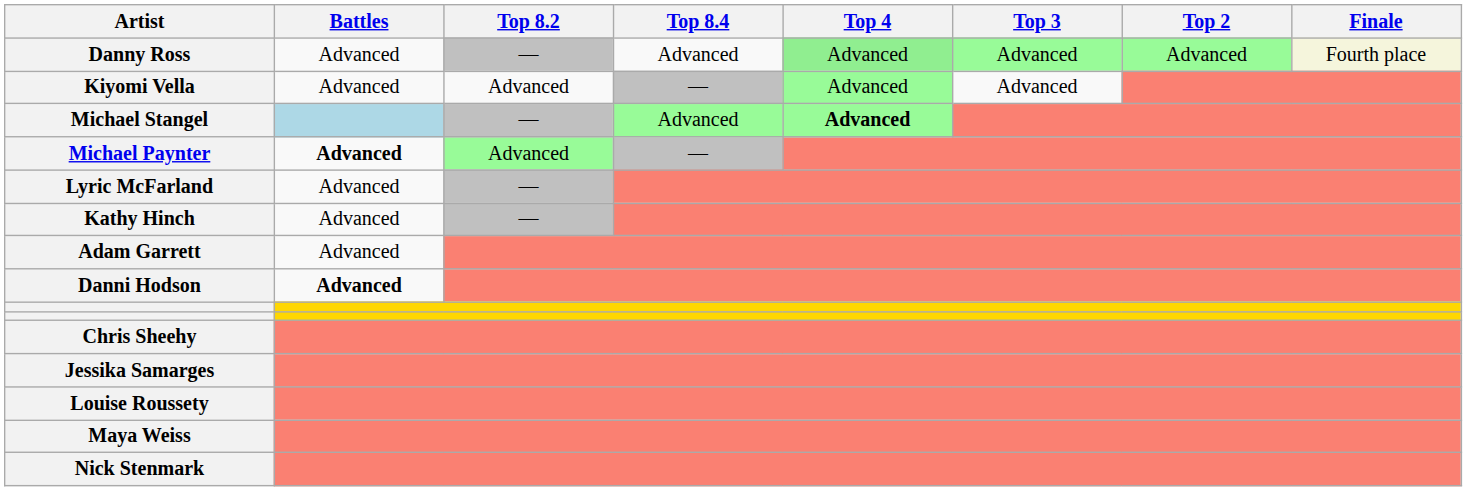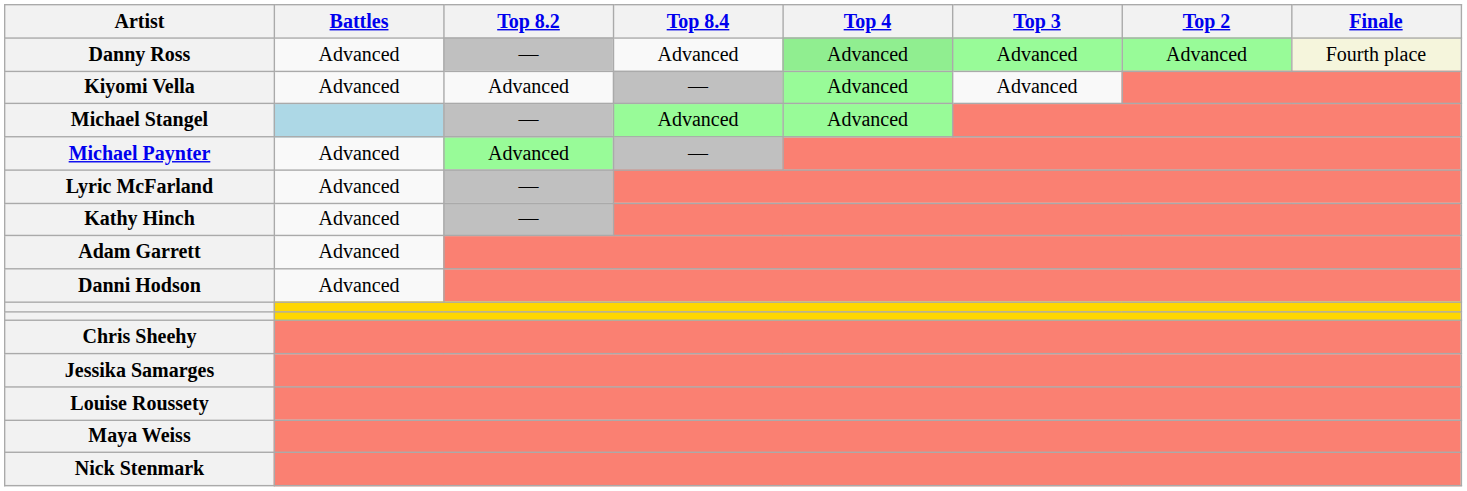Michael Stangel | Top 4: bold -> normal
Michael Paynter | Battles: bold -> normal
Danni Hodson | Battles: bold -> normal
